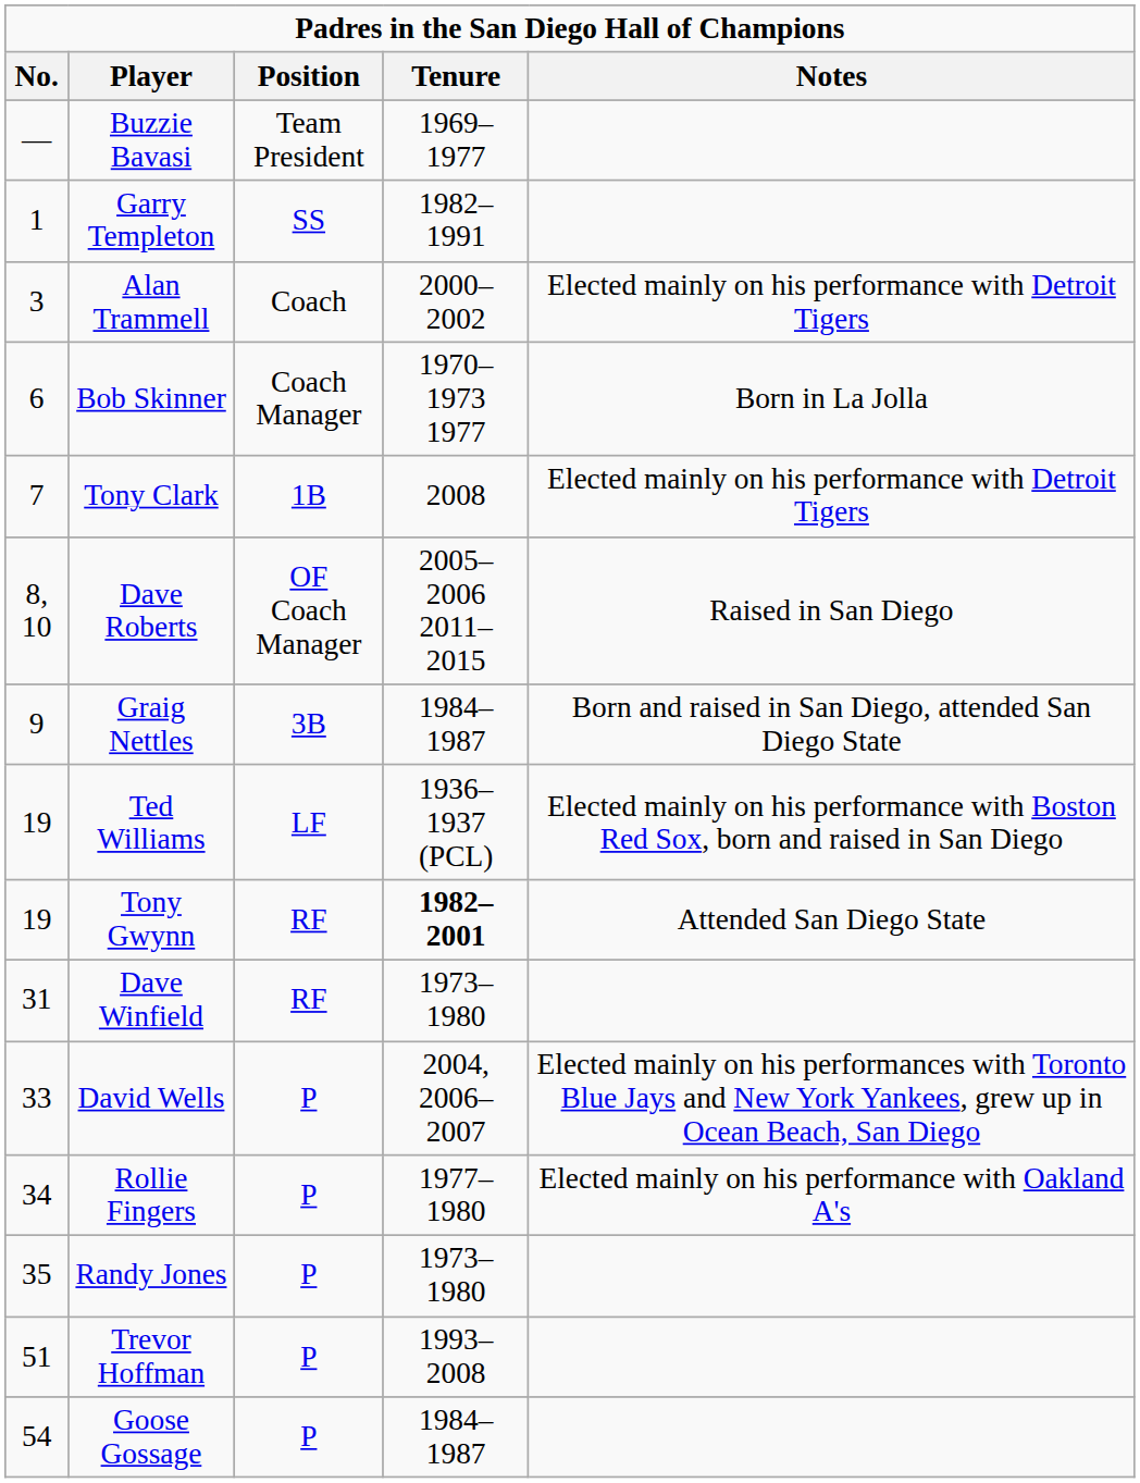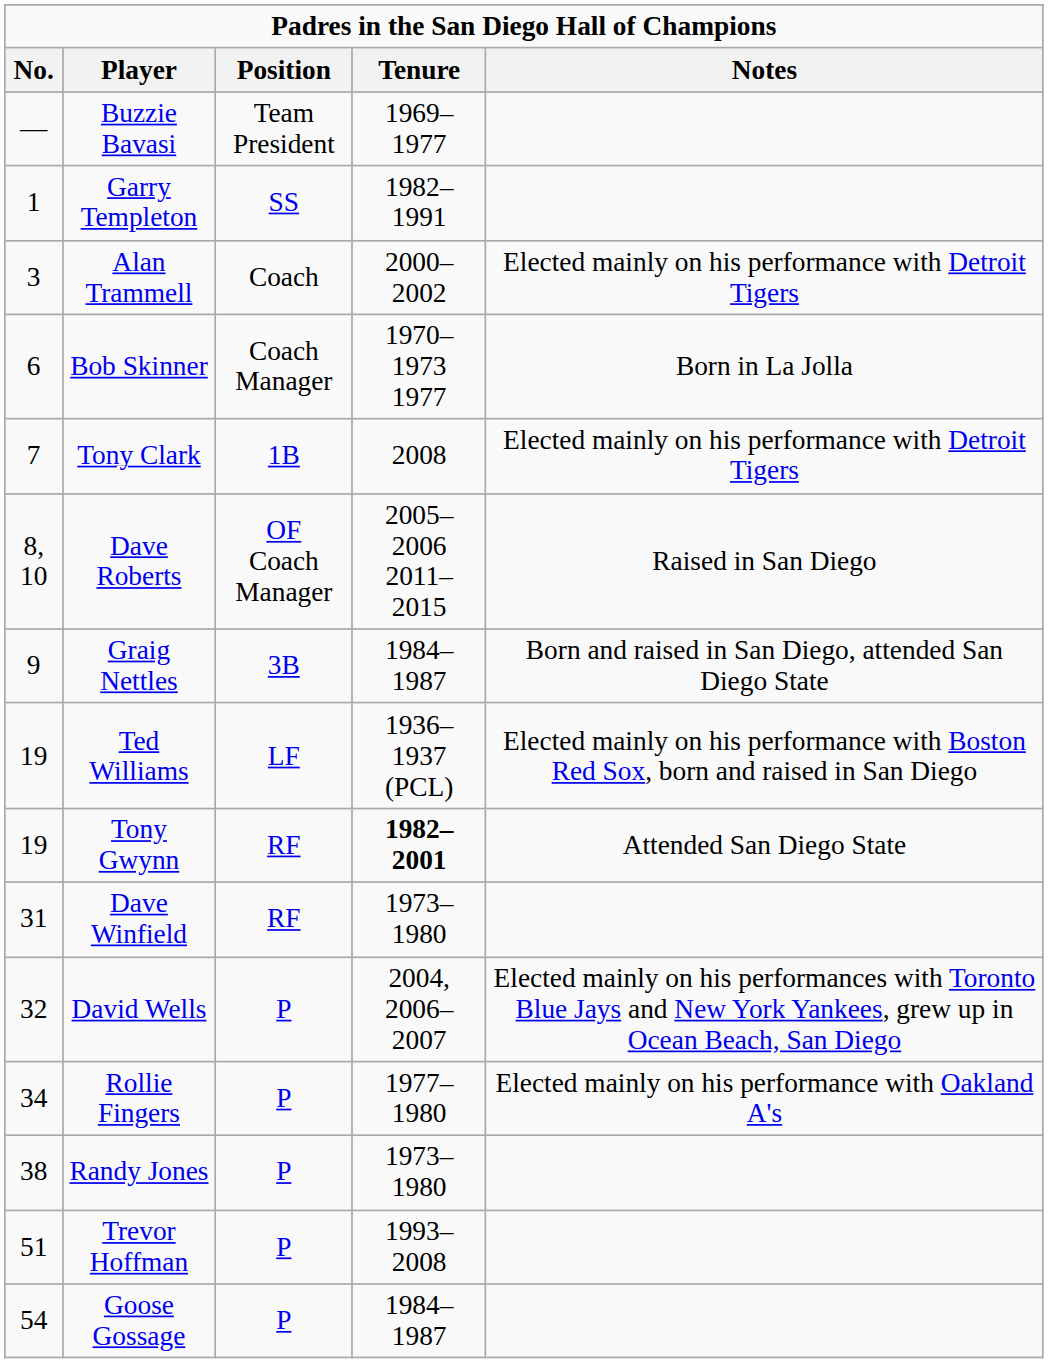David Wells | No.: 33 -> 32
Randy Jones | No.: 35 -> 38
